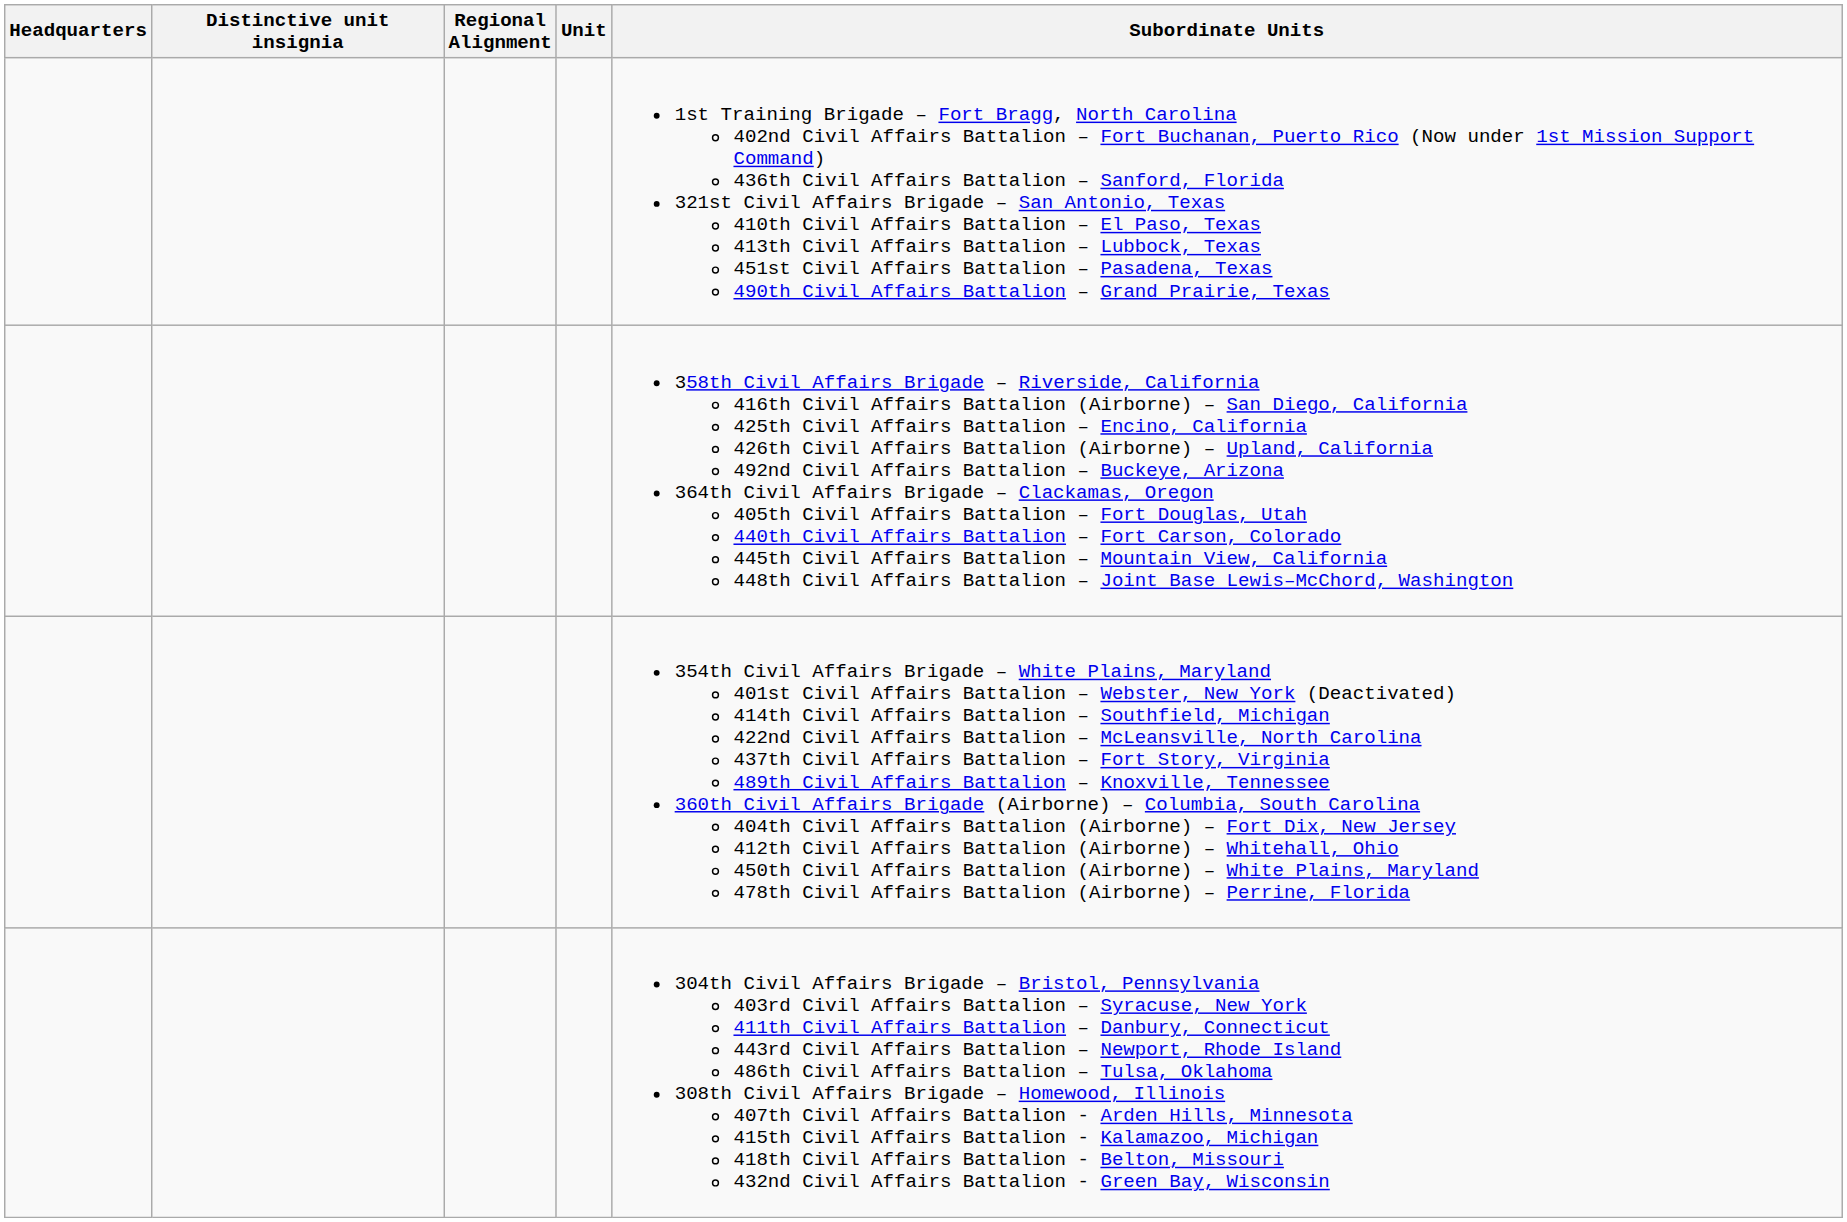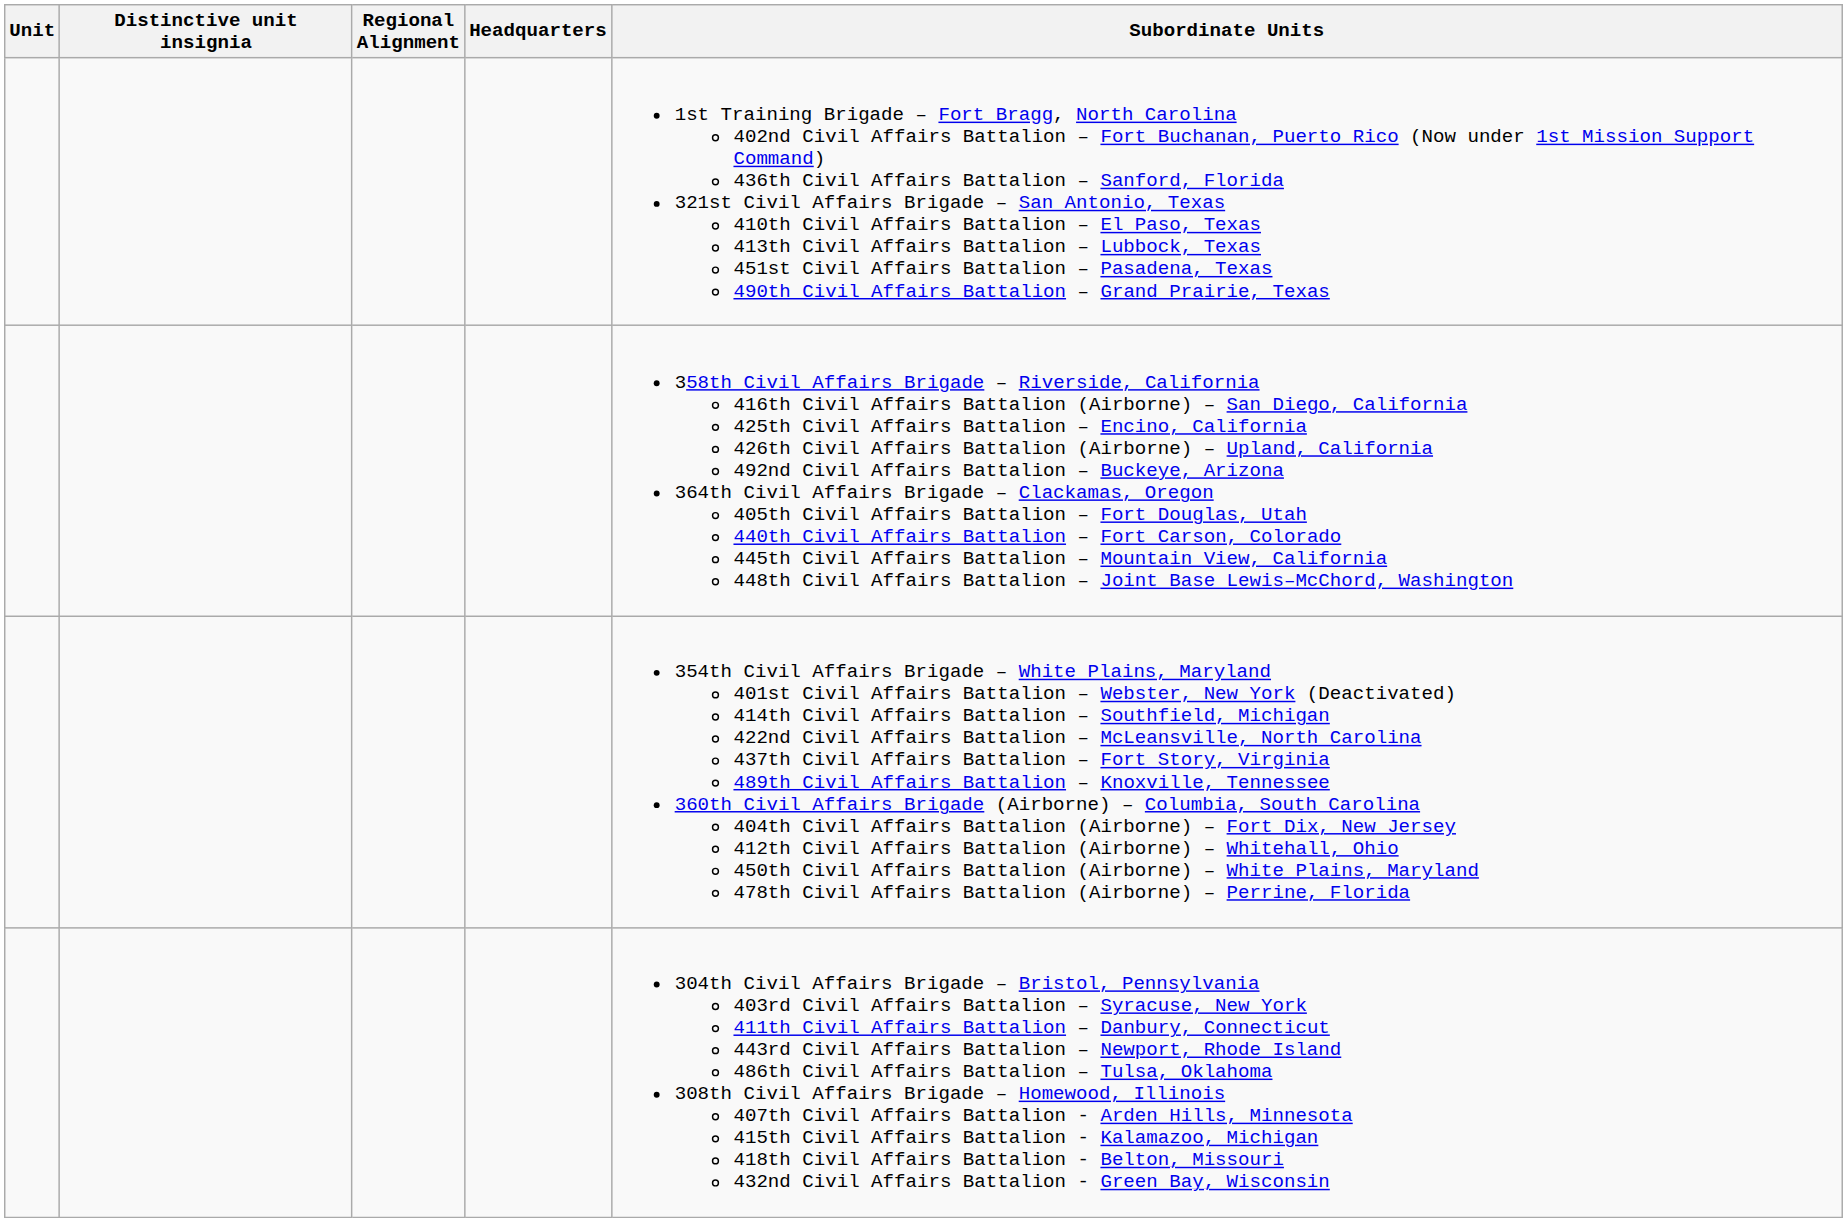columns swapped: Unit <-> Headquarters
